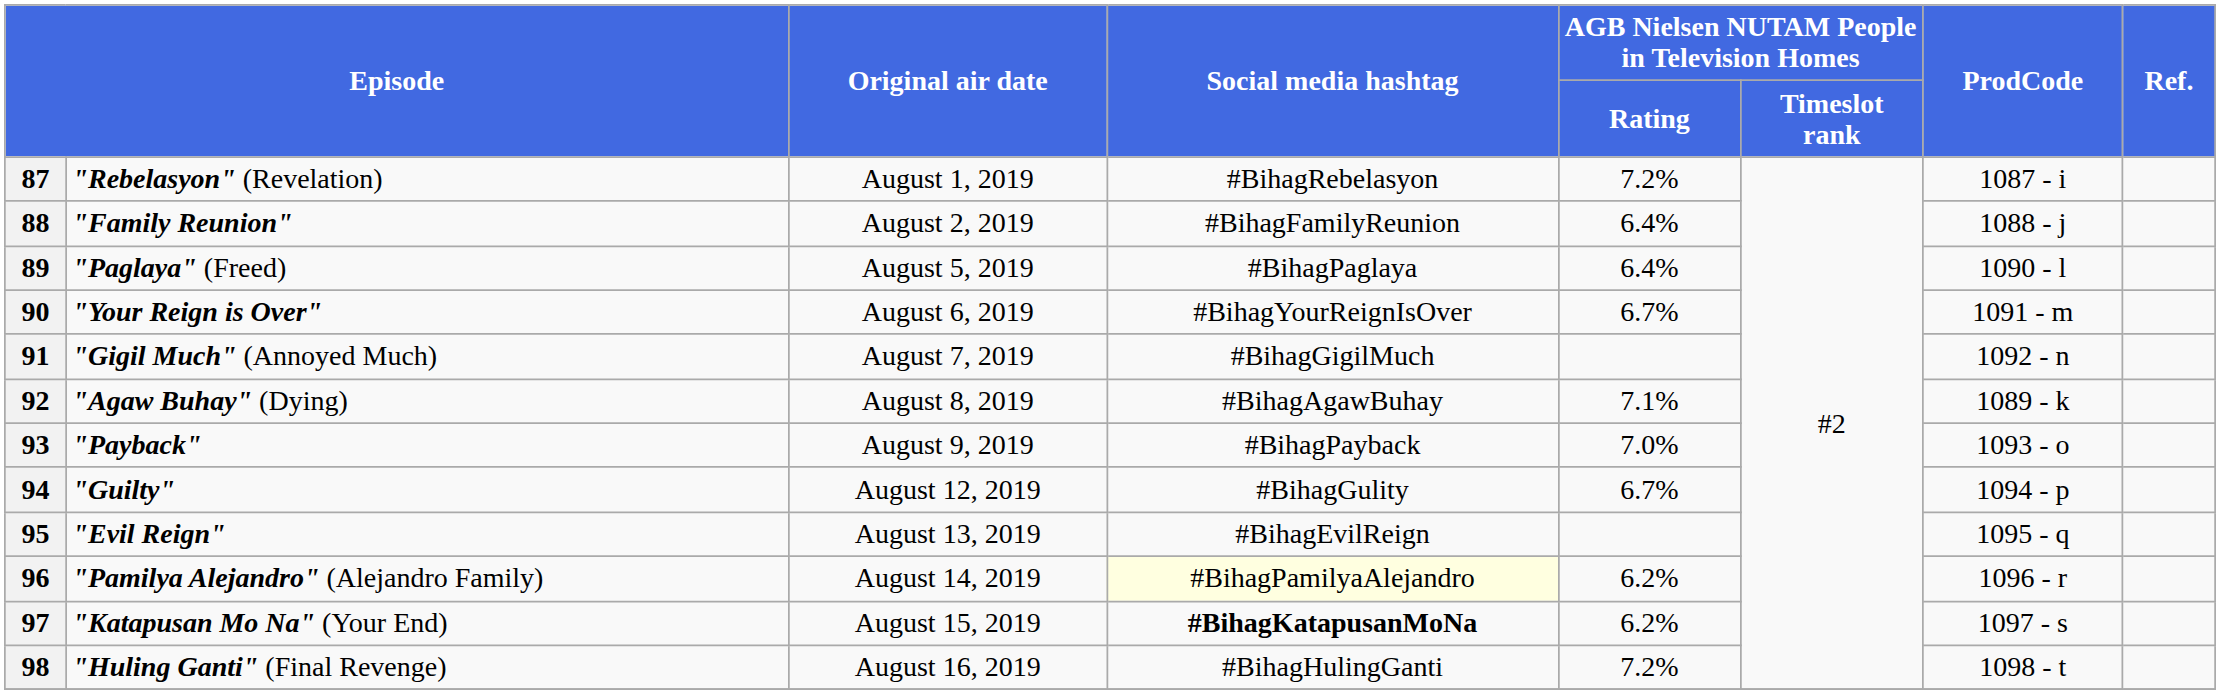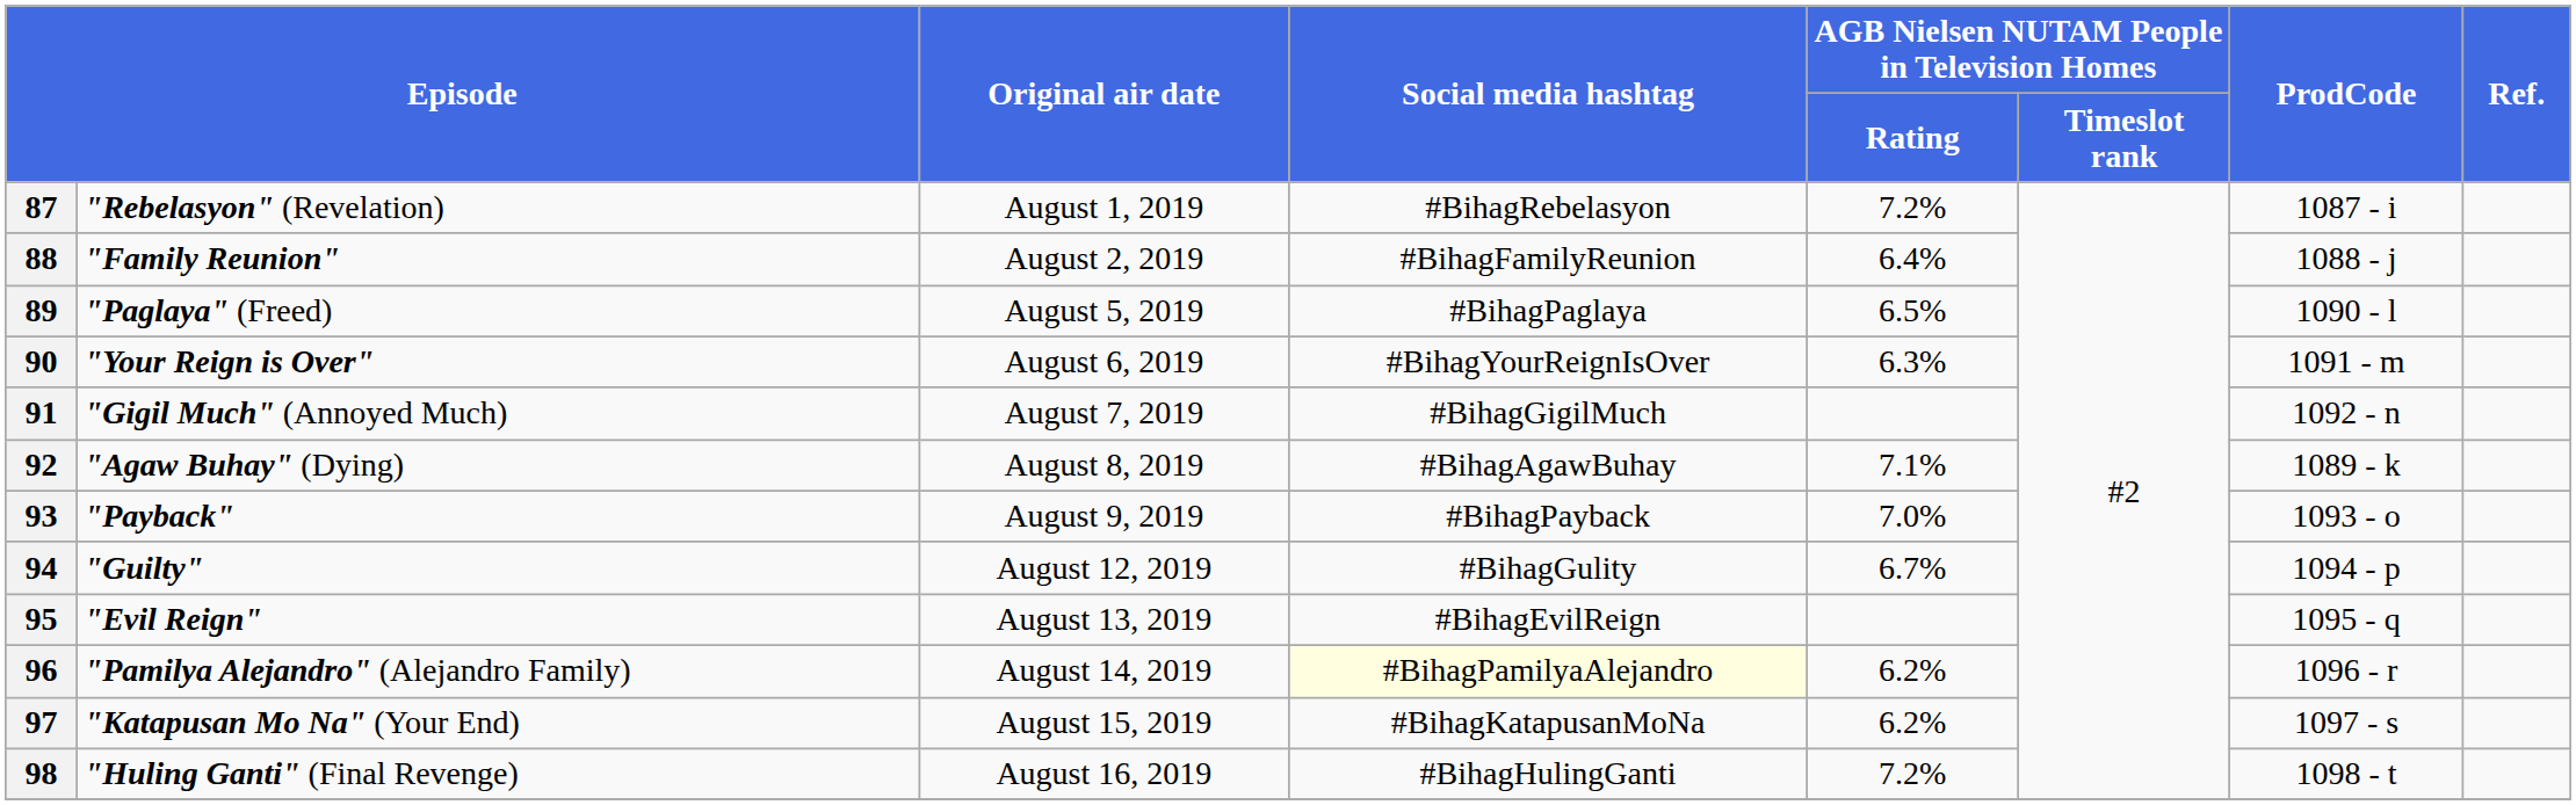89 | AGB Nielsen NUTAM People in Television Homes / Rating: 6.4% -> 6.5%
90 | AGB Nielsen NUTAM People in Television Homes / Rating: 6.7% -> 6.3%
97 | Social media hashtag: bold -> normal
